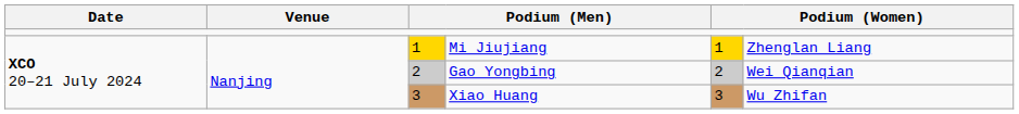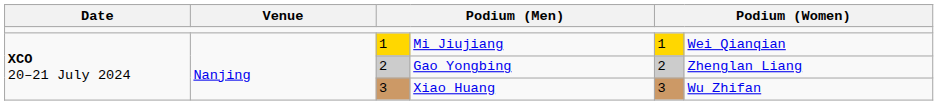Mi Jiujiang | column 6: Zhenglan Liang -> Wei Qianqian
Gao Yongbing | column 6: Wei Qianqian -> Zhenglan Liang
